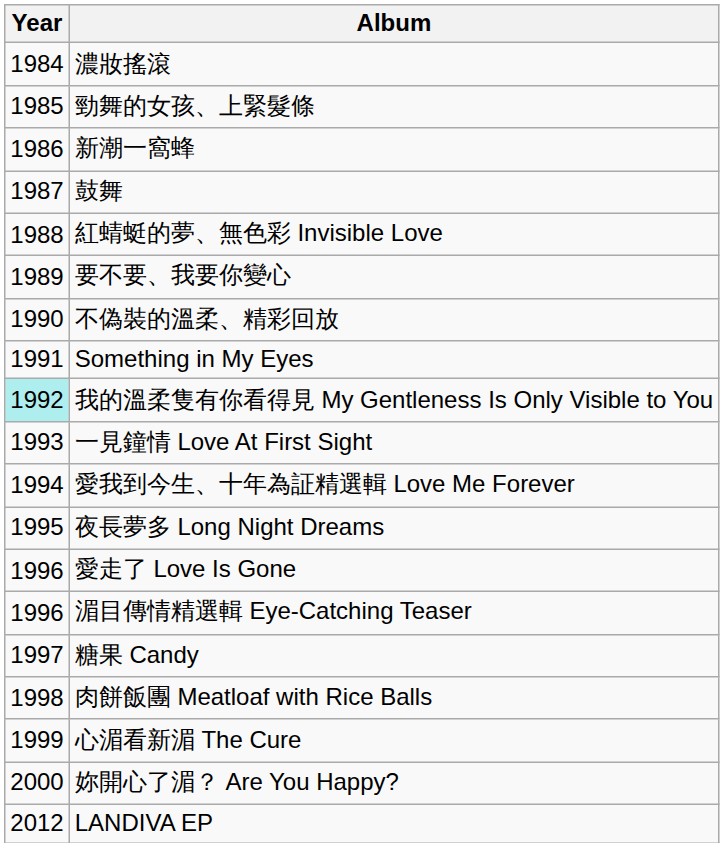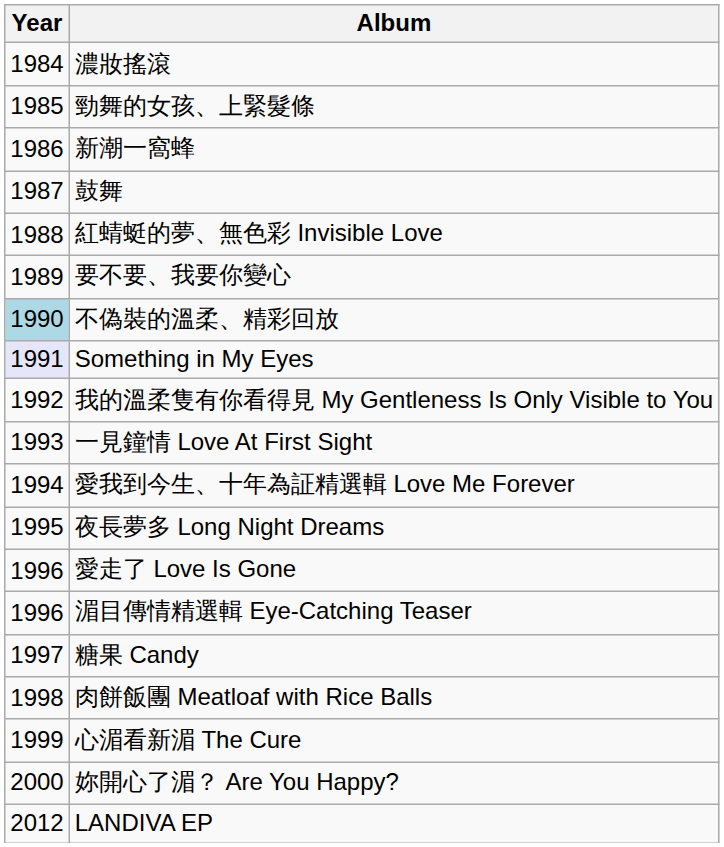不偽裝的溫柔、精彩回放 | Year: no background -> lightblue background
Something in My Eyes | Year: no background -> lavender background
我的溫柔隻有你看得見 My Gentleness Is Only Visible to You | Year: paleturquoise background -> no background
